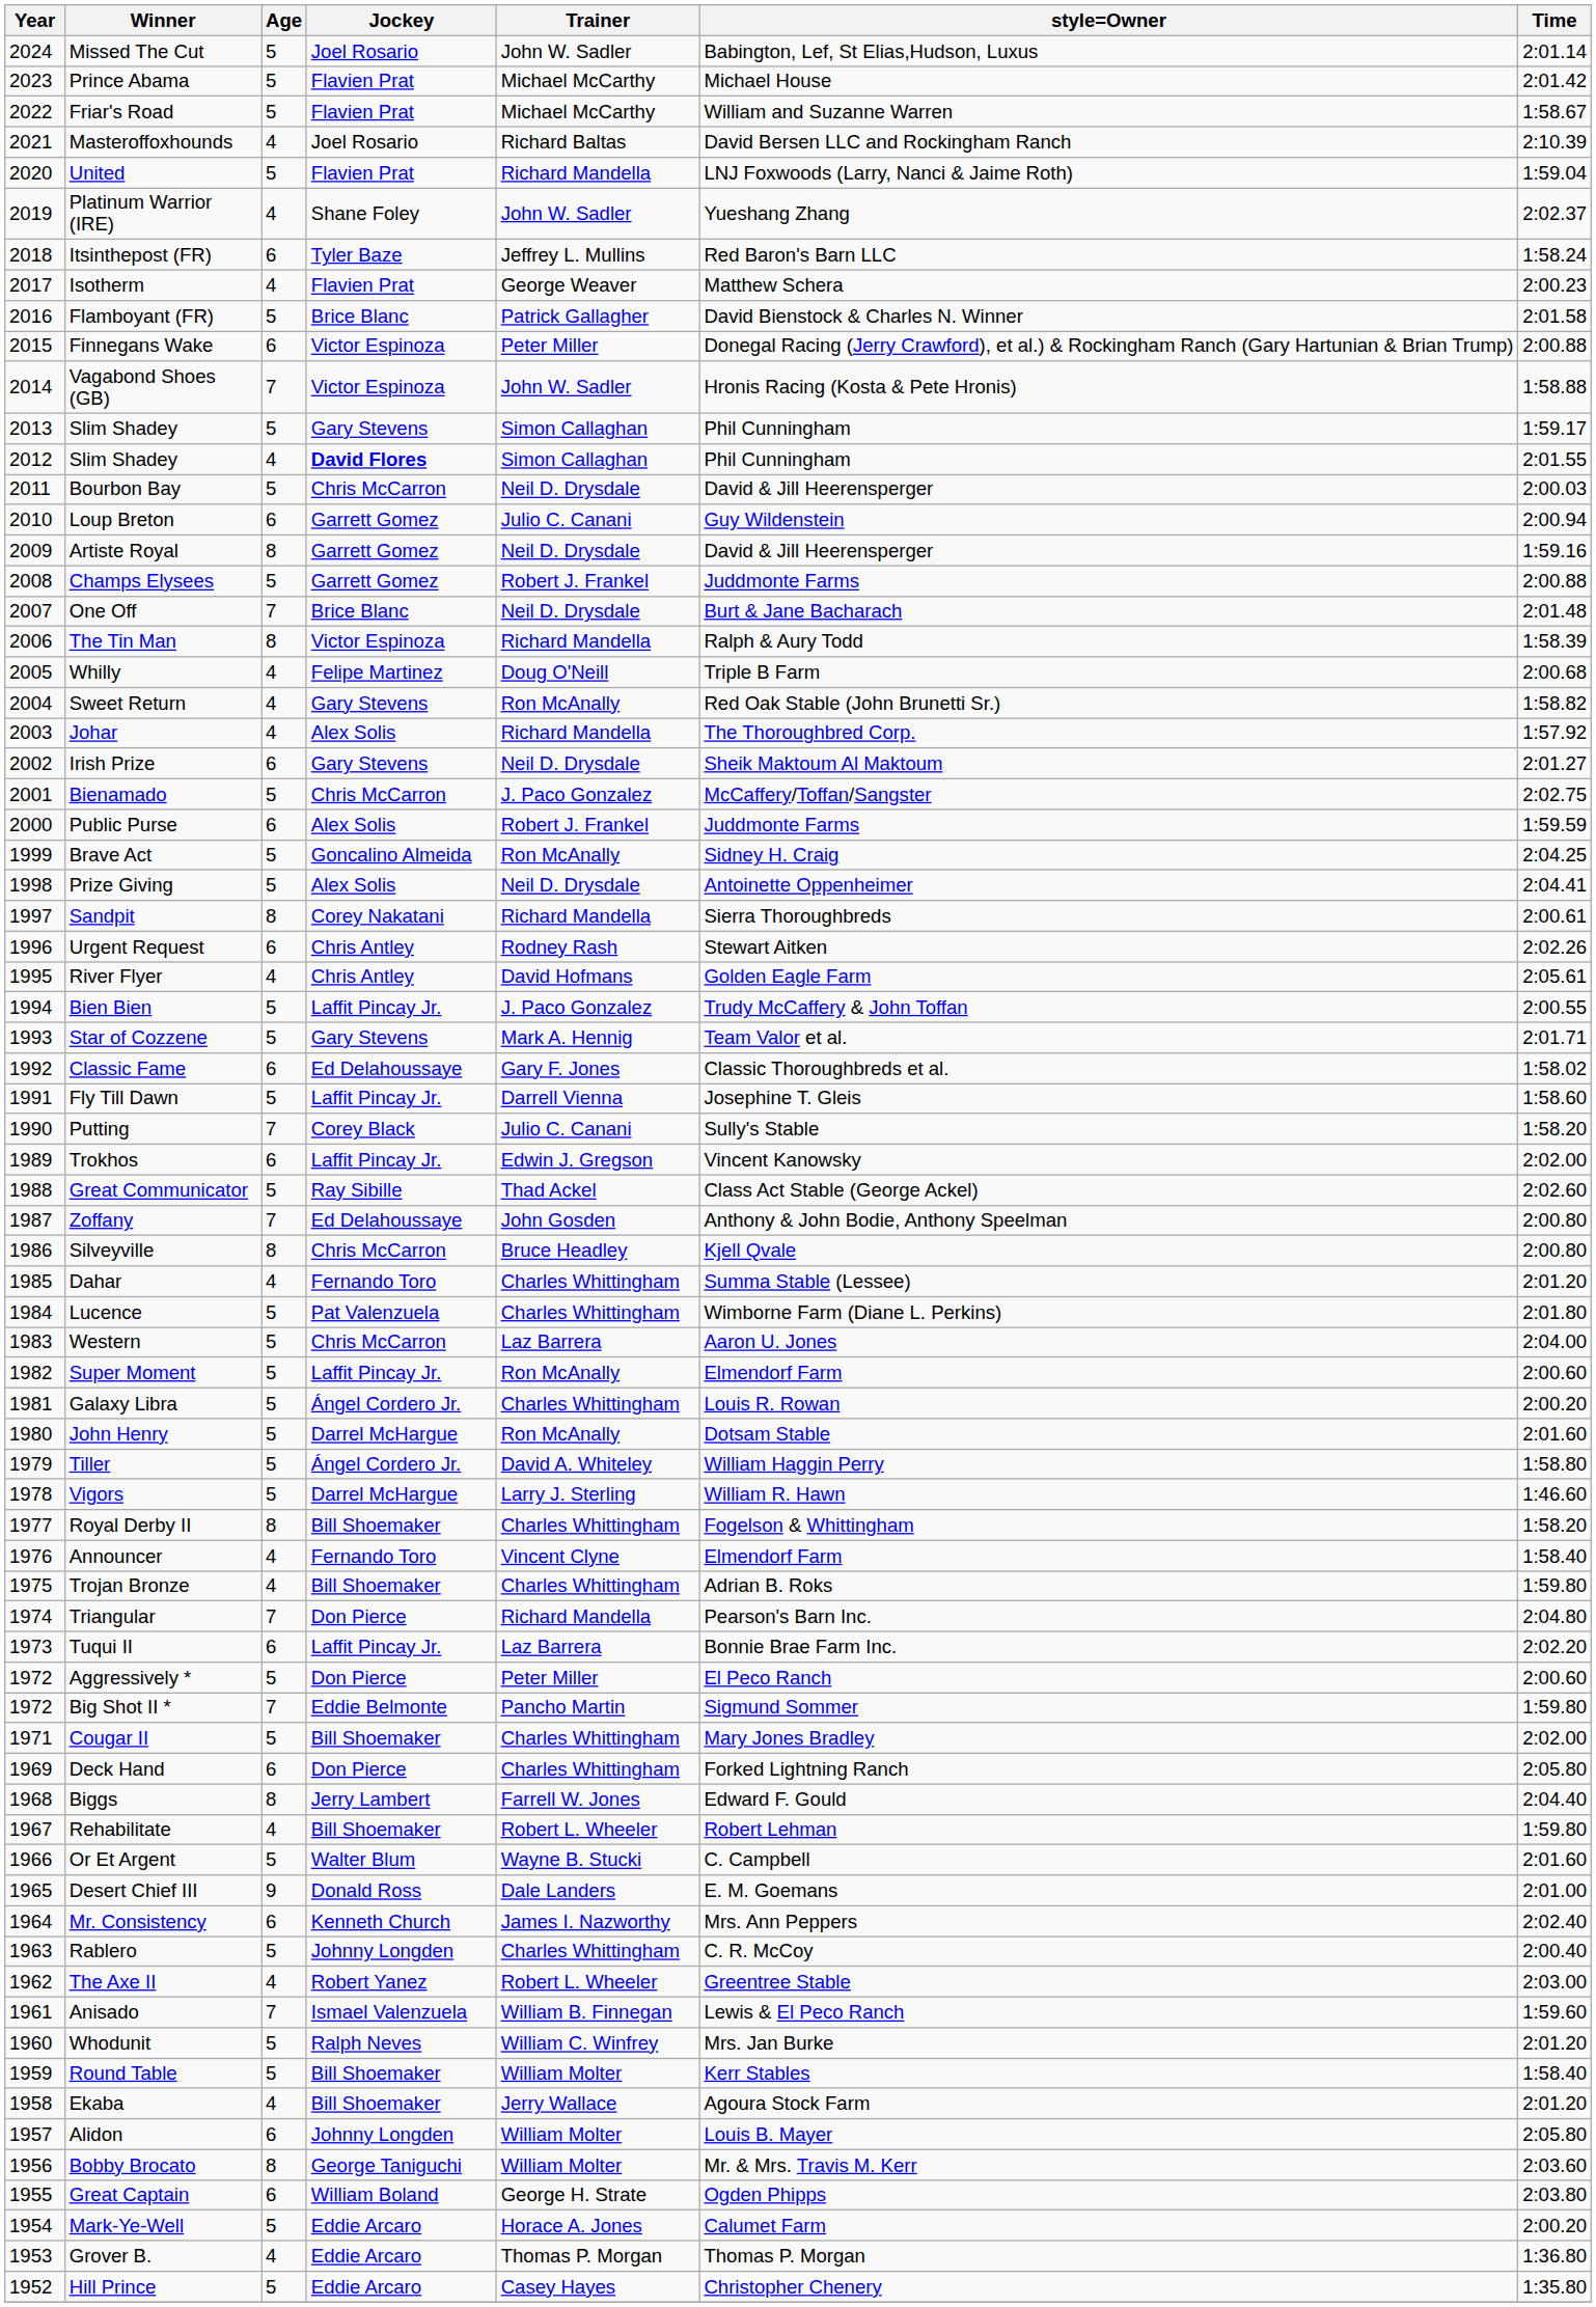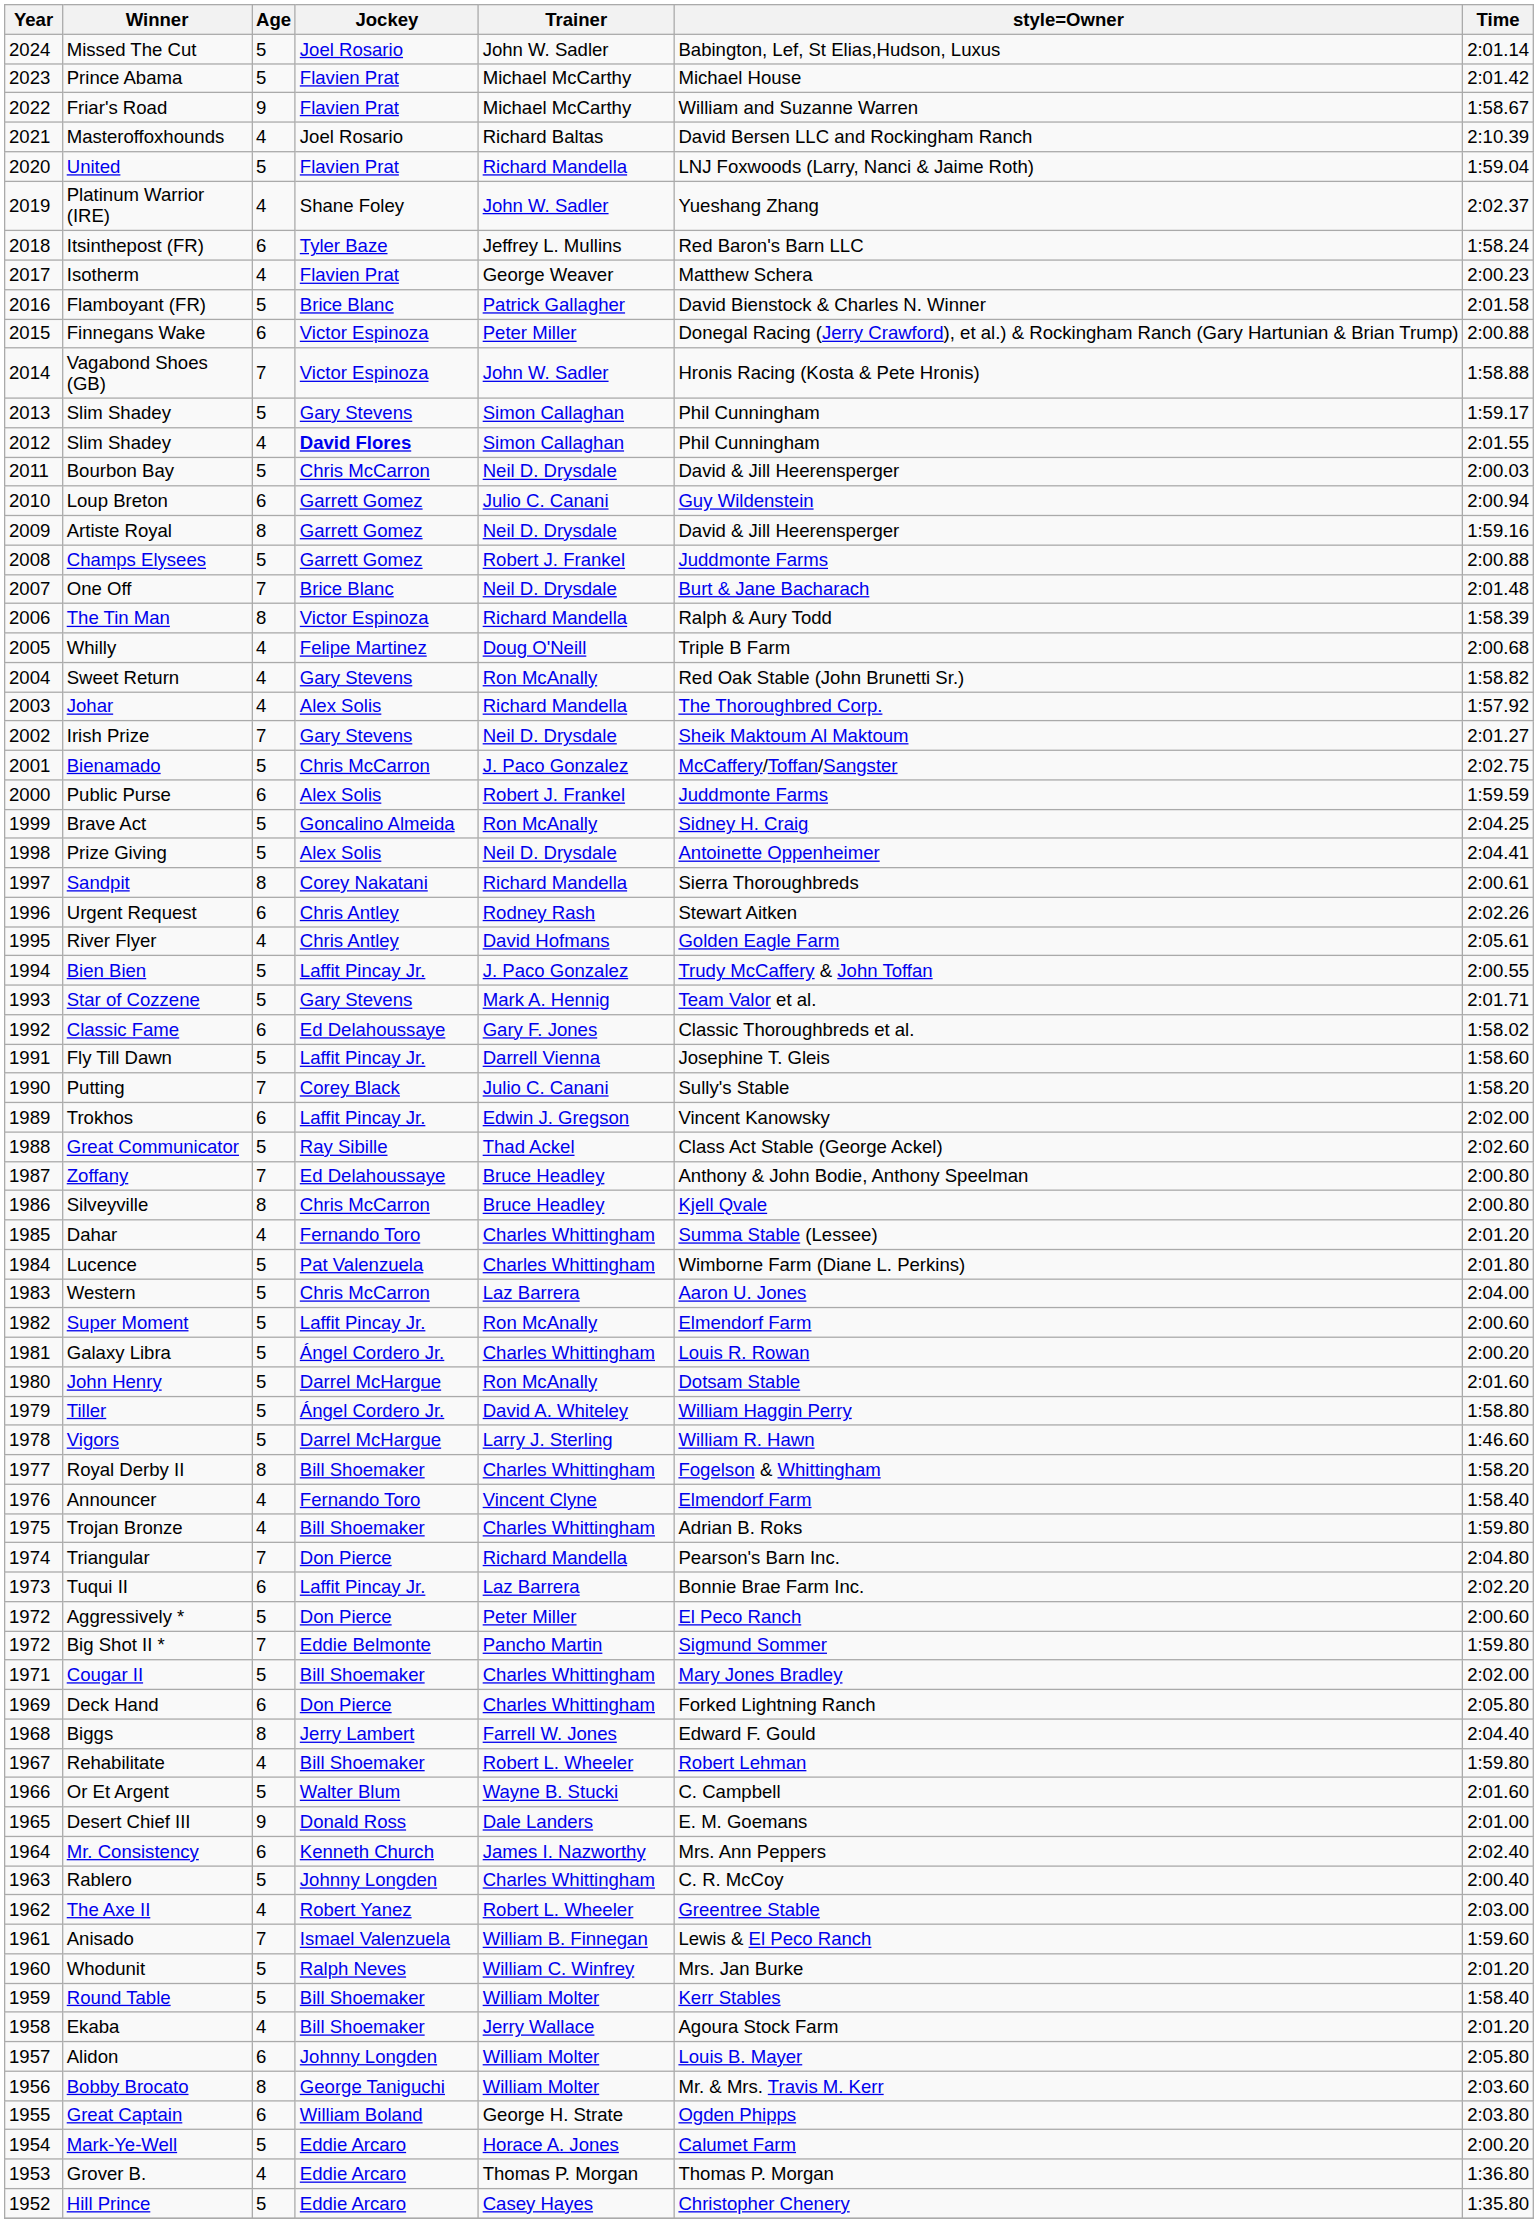Friar's Road | Age: 5 -> 9
Irish Prize | Age: 6 -> 7
Zoffany | Trainer: John Gosden -> Bruce Headley
